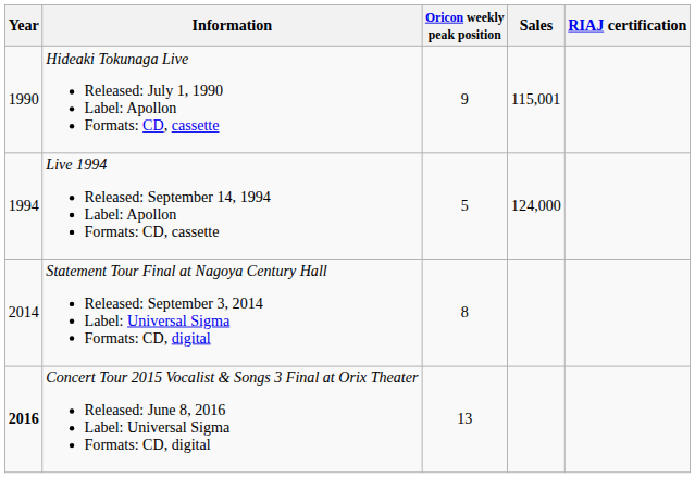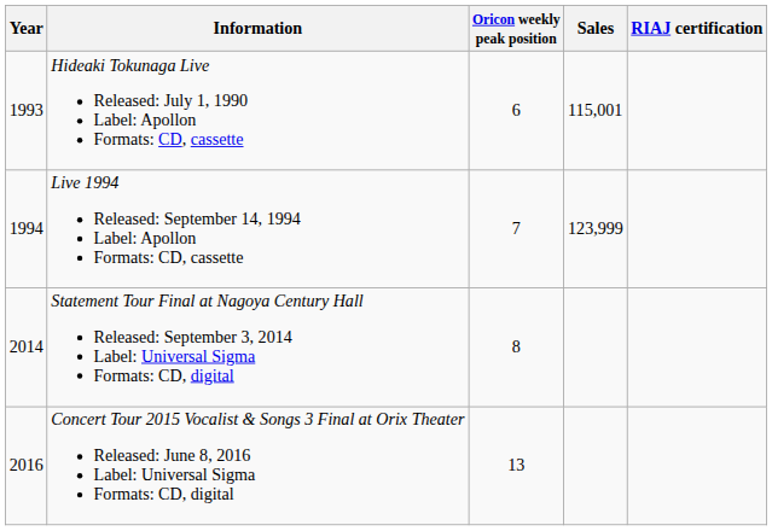row 2 | Year: 1990 -> 1993
row 2 | Oricon weekly peak position: 9 -> 6
row 3 | Oricon weekly peak position: 5 -> 7
row 3 | Sales: 124,000 -> 123,999
row 5 | Year: bold -> normal
